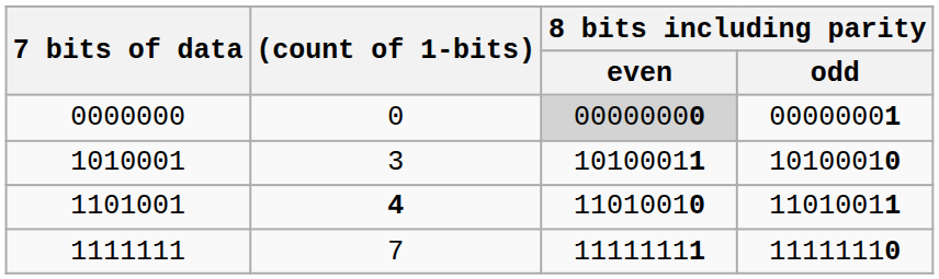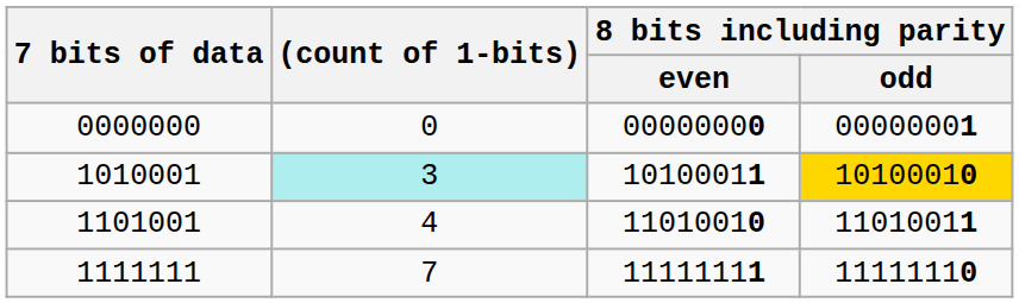0000000 | 8 bits including parity / even: lightgrey background -> no background
1010001 | (count of 1-bits): no background -> paleturquoise background
1010001 | 8 bits including parity / odd: no background -> gold background
1101001 | (count of 1-bits): bold -> normal
